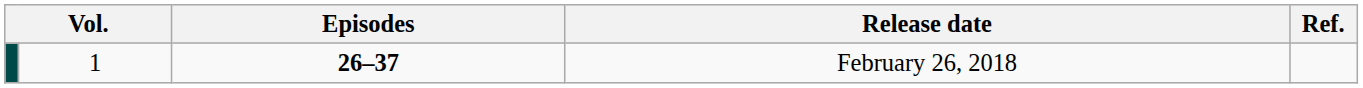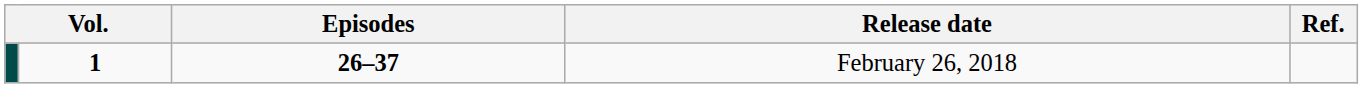February 26, 2018 | column 2: normal -> bold
